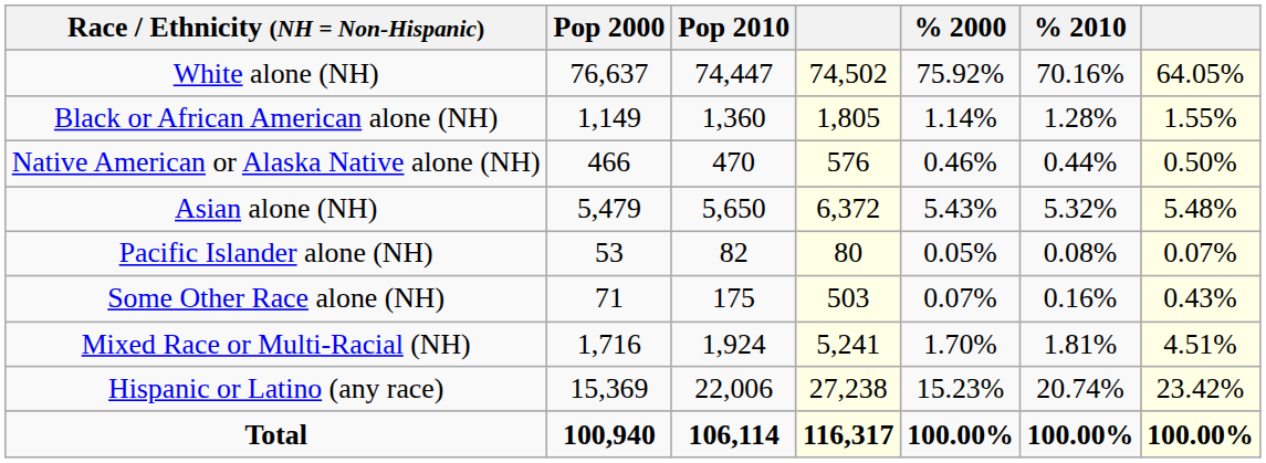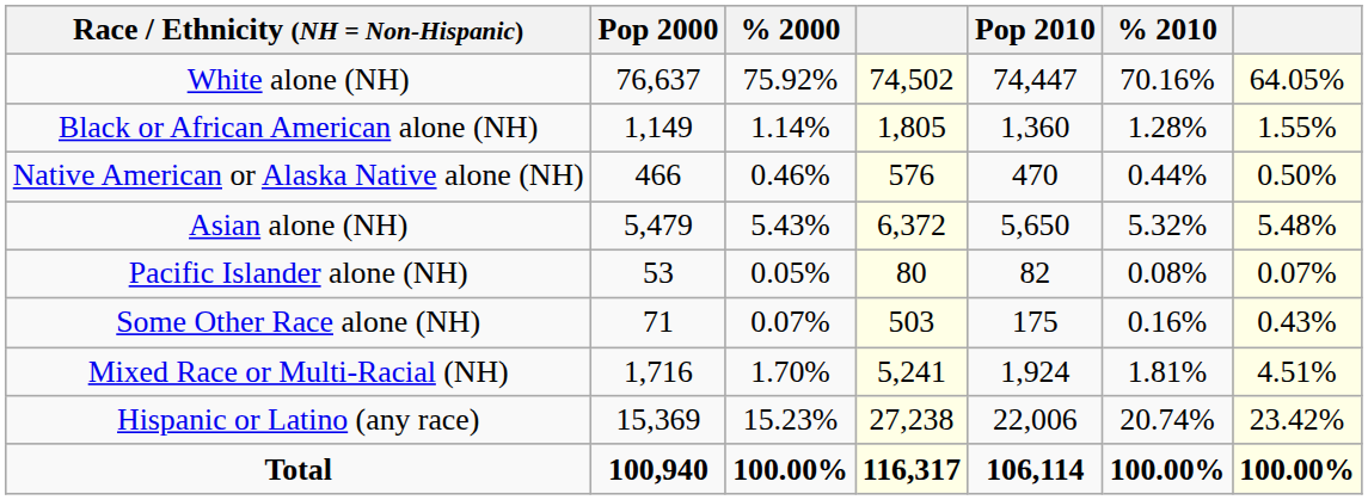columns swapped: Pop 2010 <-> % 2000
